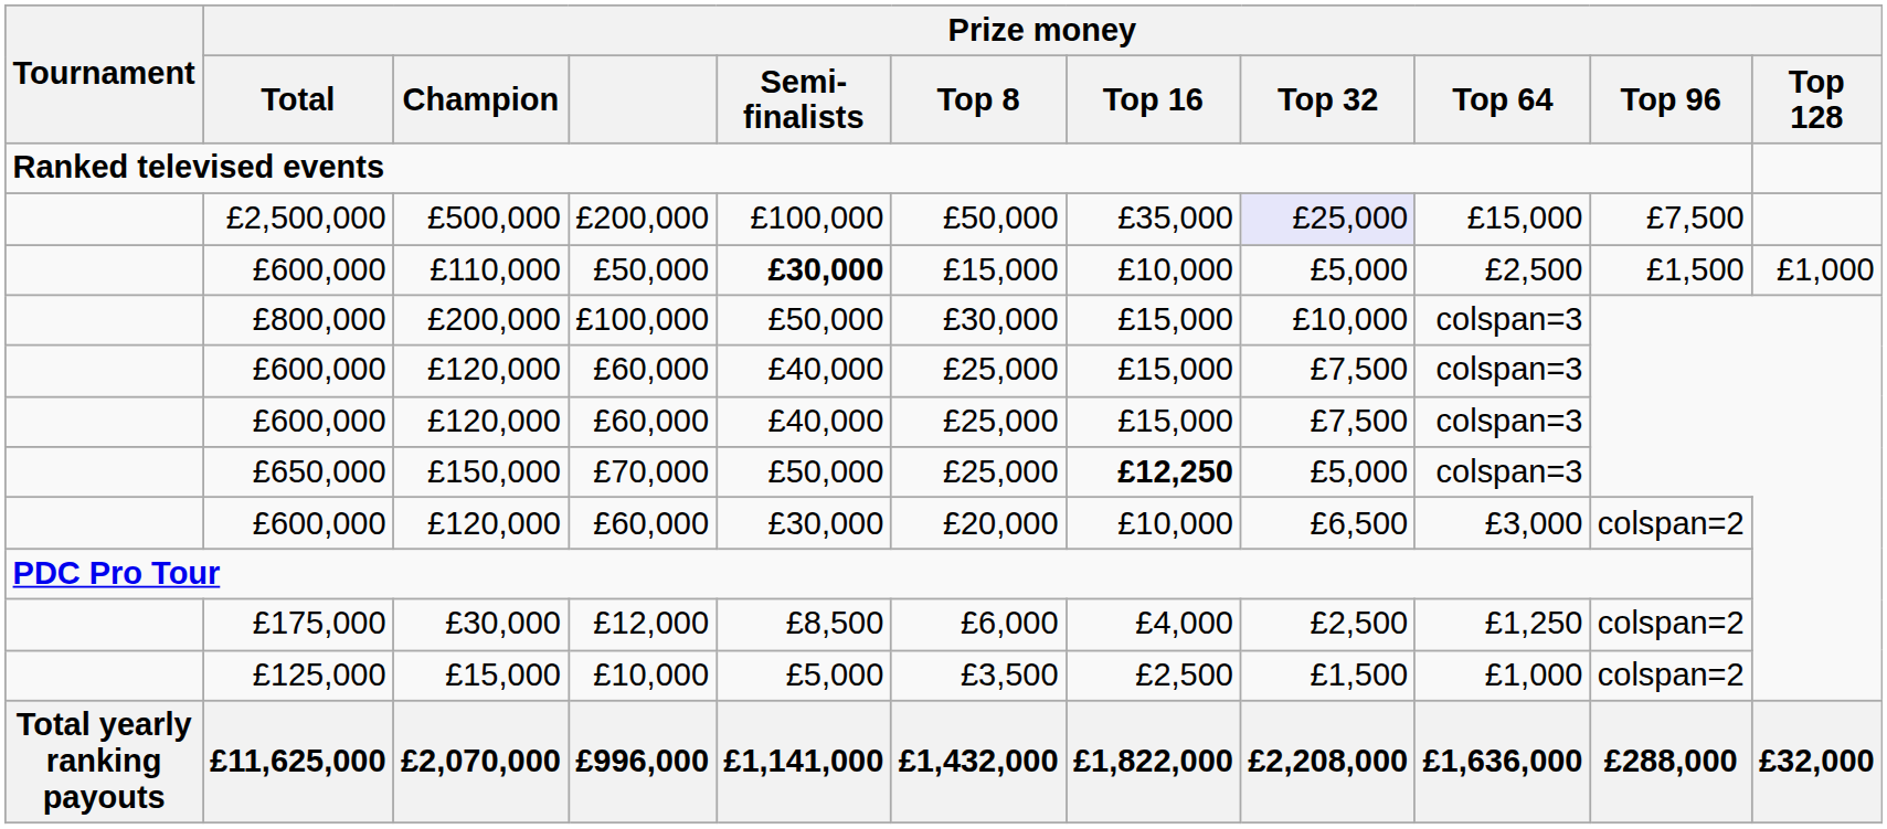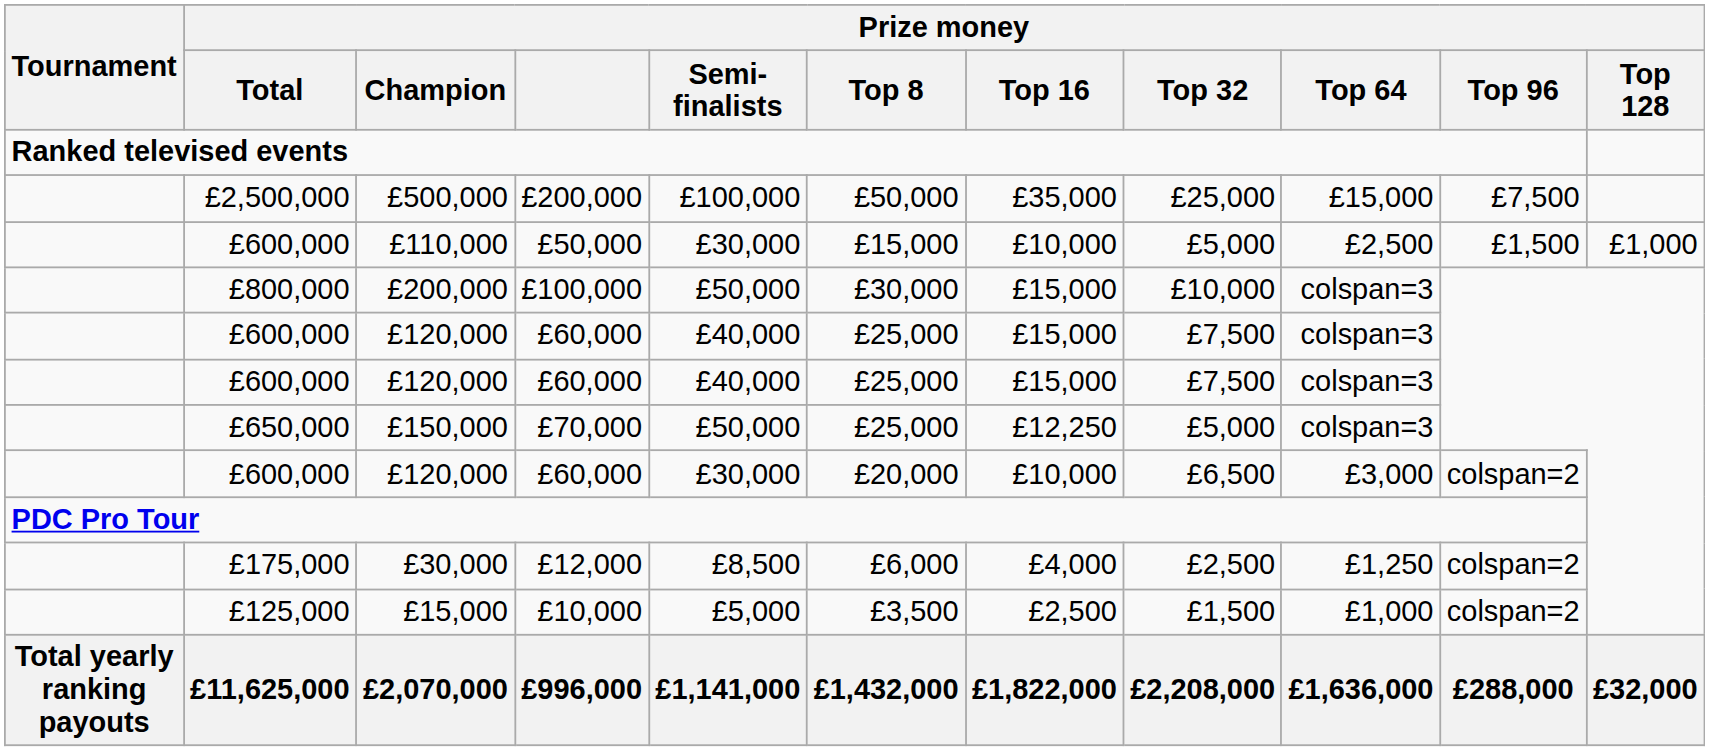£500,000 | Prize money / Top 32: lavender background -> no background
£110,000 | Prize money / Semi-finalists: bold -> normal
£150,000 | Prize money / Top 16: bold -> normal
